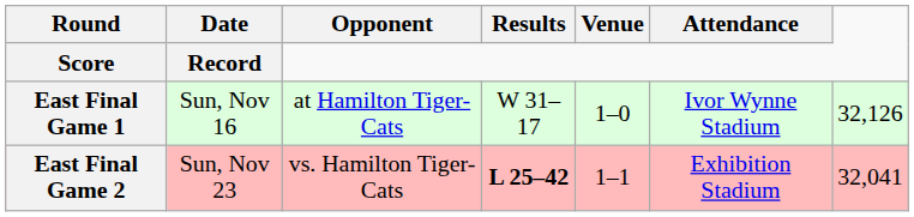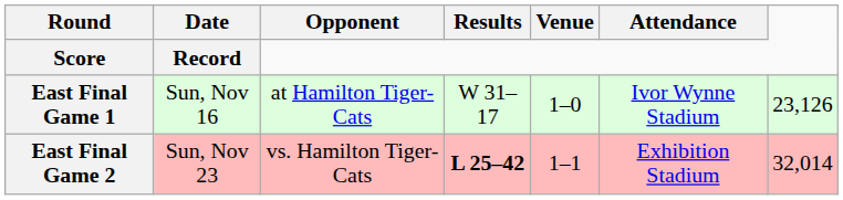East Final Game 1 | column 7: 32,126 -> 23,126
East Final Game 2 | column 7: 32,041 -> 32,014
